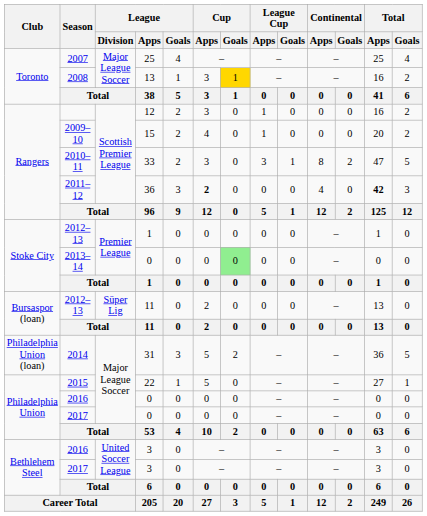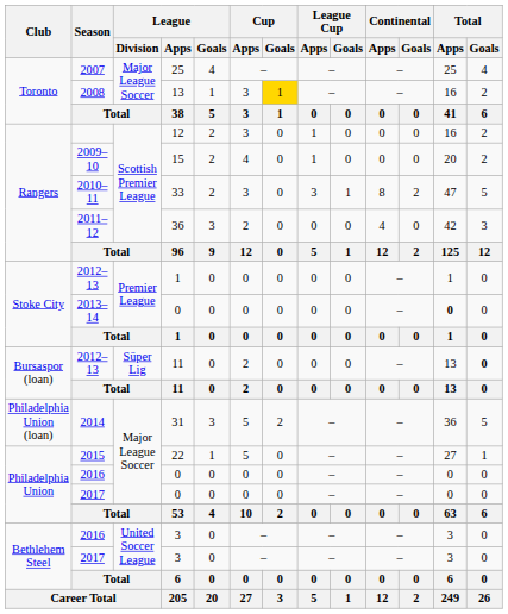2011–12 | Cup / Apps: bold -> normal
2011–12 | Total / Apps: bold -> normal
2013–14 | Cup / Goals: lightgreen background -> no background
2013–14 | Total / Apps: normal -> bold
2012–13 / 11 | Total / Goals: normal -> bold
